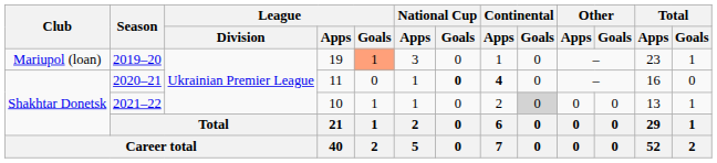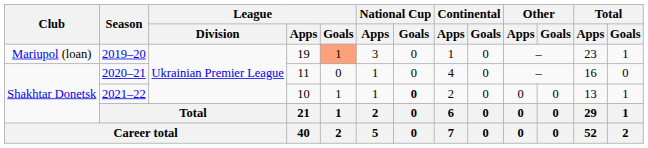2020–21 | National Cup / Goals: bold -> normal
2020–21 | Continental / Apps: bold -> normal
2021–22 | National Cup / Goals: normal -> bold
2021–22 | Continental / Goals: lightgrey background -> no background
